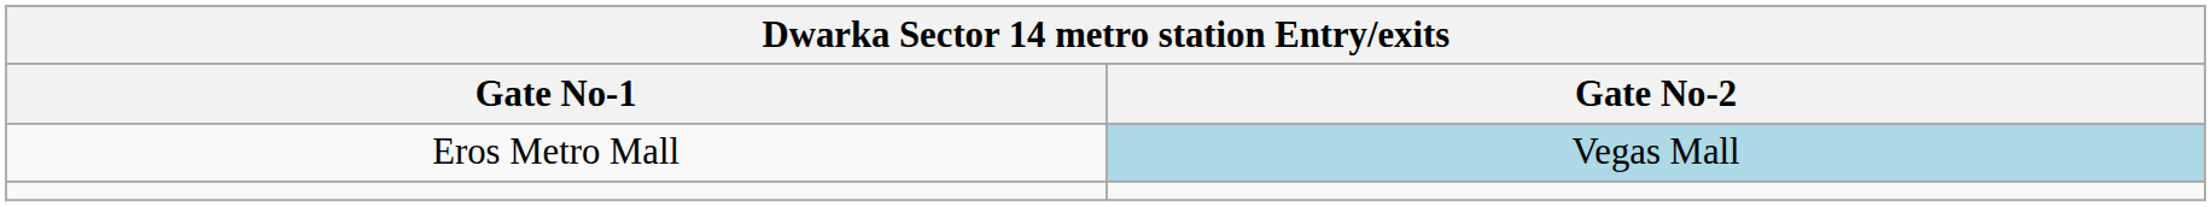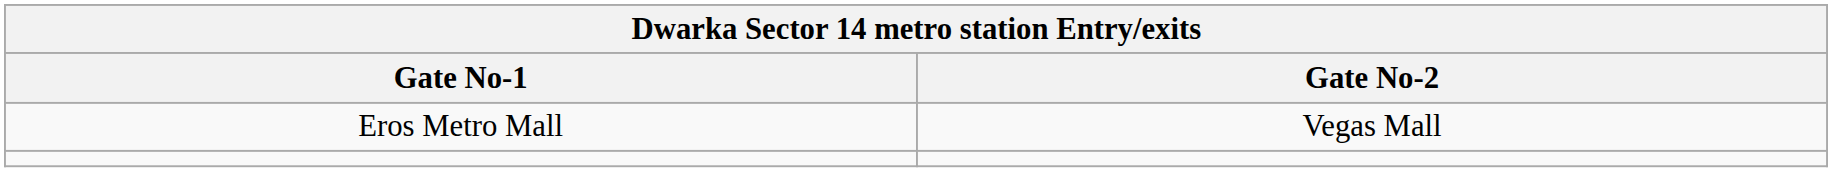Eros Metro Mall | Gate No-2: lightblue background -> no background
